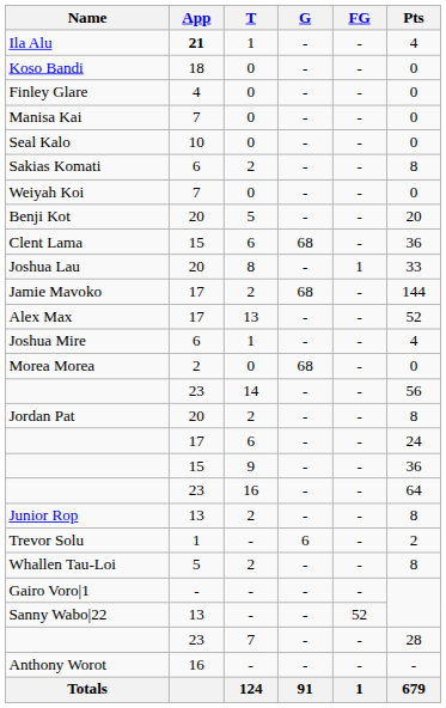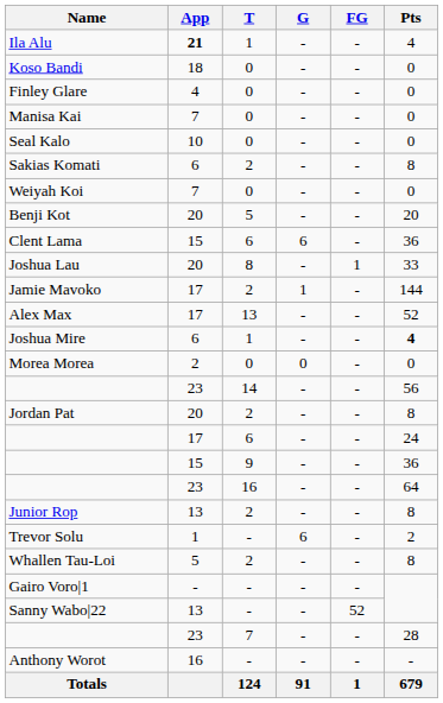Clent Lama | G: 68 -> 6
Jamie Mavoko | G: 68 -> 1
Joshua Mire | Pts: normal -> bold
Morea Morea | G: 68 -> 0
